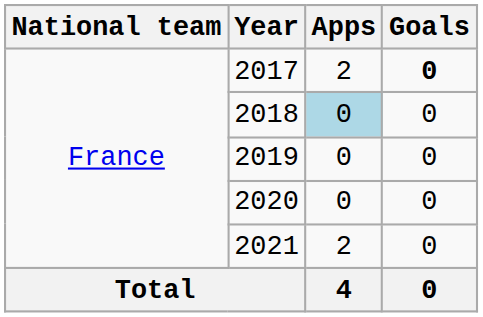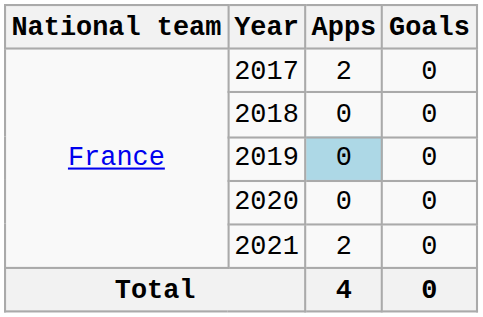2017 | Goals: bold -> normal
2018 | Apps: lightblue background -> no background
2019 | Apps: no background -> lightblue background
